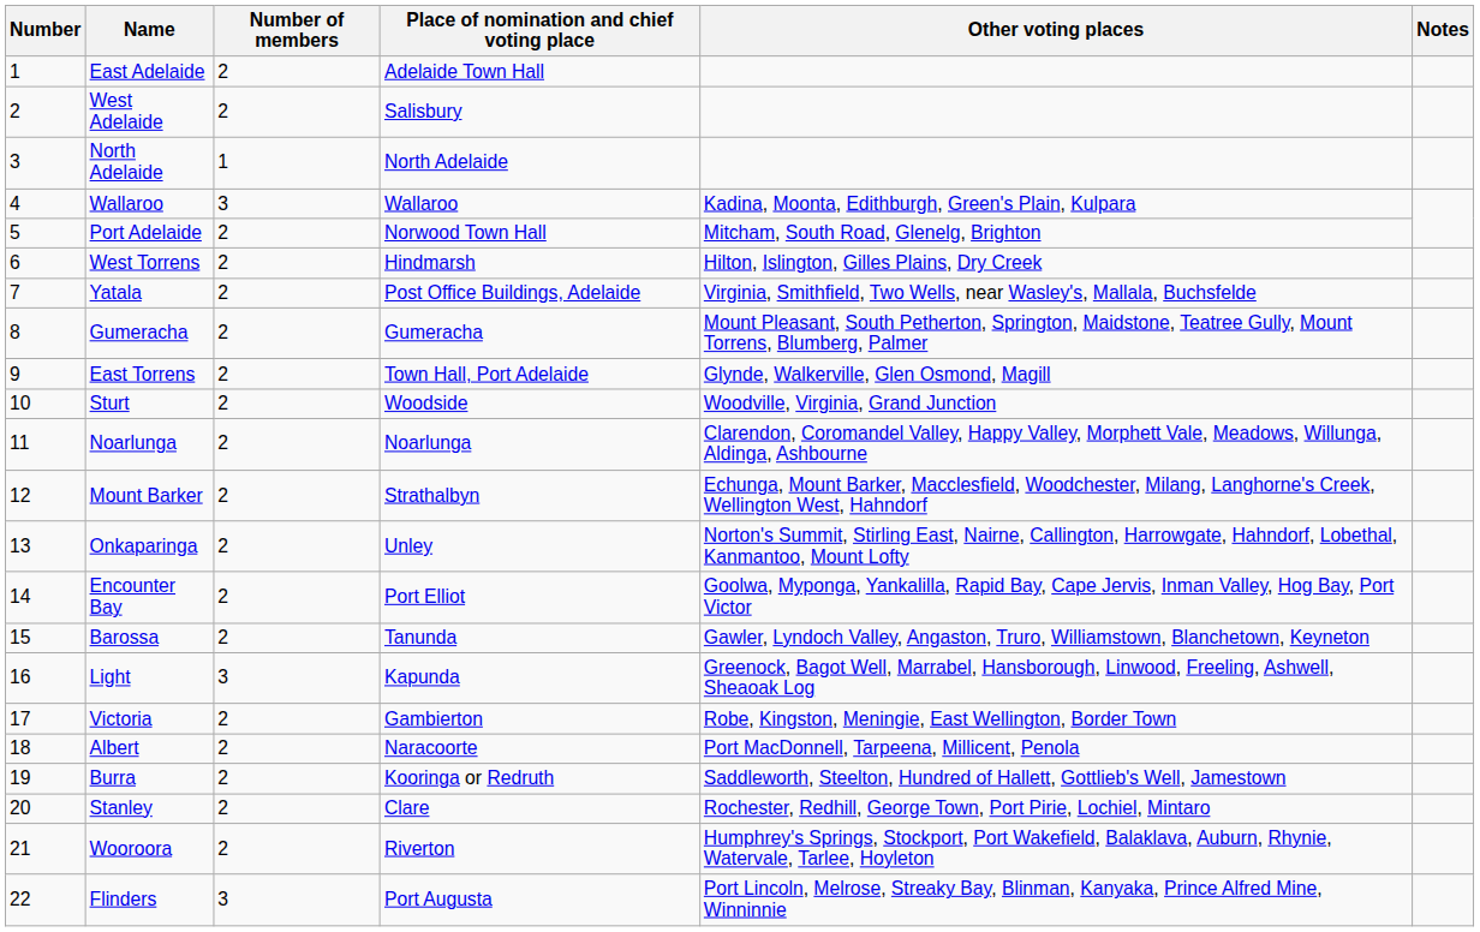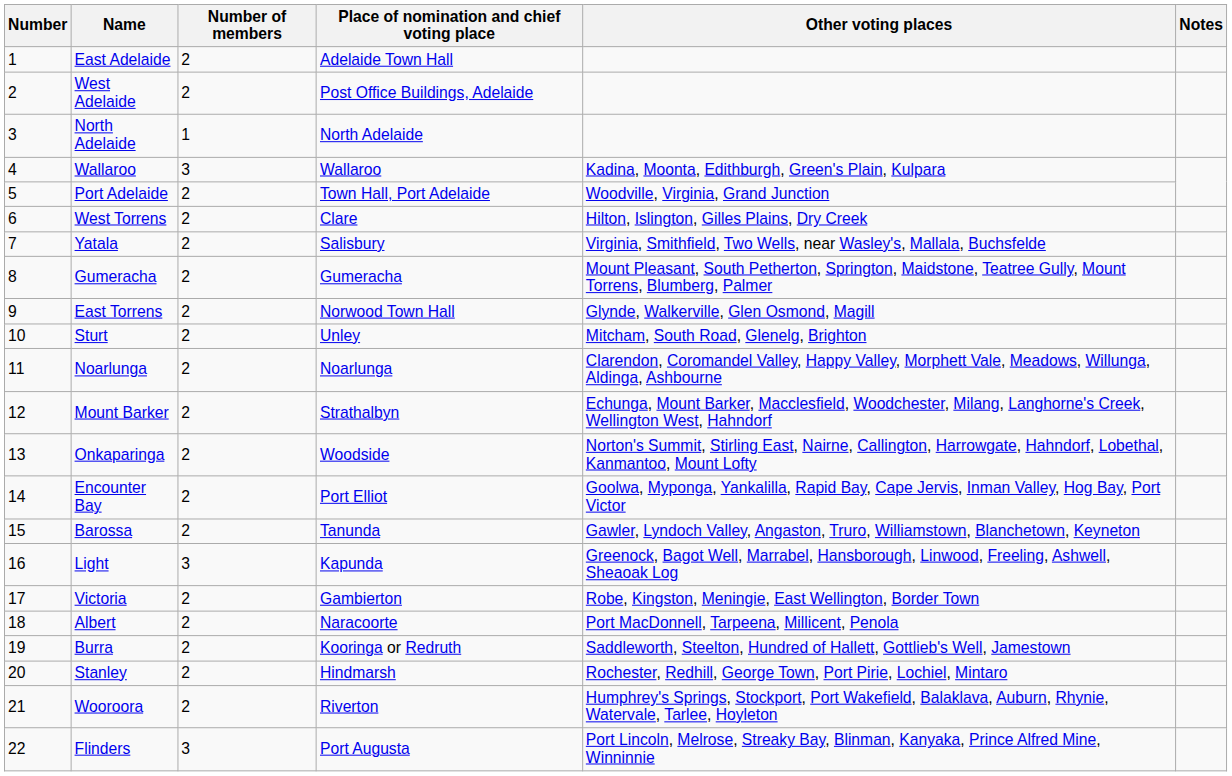West Adelaide | Place of nomination and chief voting place: Salisbury -> Post Office Buildings, Adelaide
Port Adelaide | Place of nomination and chief voting place: Norwood Town Hall -> Town Hall, Port Adelaide
Port Adelaide | Other voting places: Mitcham, South Road, Glenelg, Brighton -> Woodville, Virginia, Grand Junction
West Torrens | Place of nomination and chief voting place: Hindmarsh -> Clare
Yatala | Place of nomination and chief voting place: Post Office Buildings, Adelaide -> Salisbury
East Torrens | Place of nomination and chief voting place: Town Hall, Port Adelaide -> Norwood Town Hall
Sturt | Place of nomination and chief voting place: Woodside -> Unley
Sturt | Other voting places: Woodville, Virginia, Grand Junction -> Mitcham, South Road, Glenelg, Brighton
Onkaparinga | Place of nomination and chief voting place: Unley -> Woodside
Stanley | Place of nomination and chief voting place: Clare -> Hindmarsh
